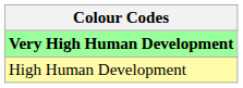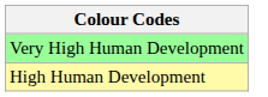row 2 | column 1: bold -> normal
